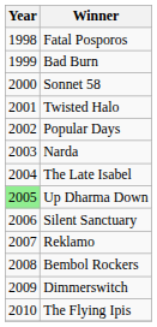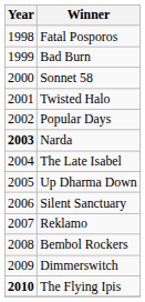Narda | Year: normal -> bold
Up Dharma Down | Year: lightgreen background -> no background
The Flying Ipis | Year: normal -> bold
